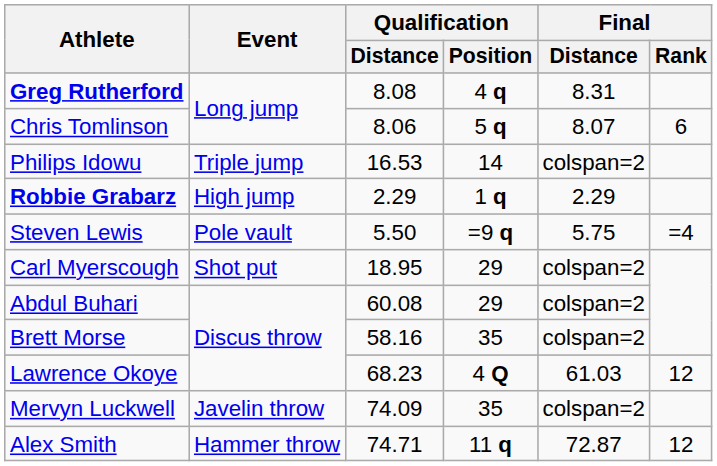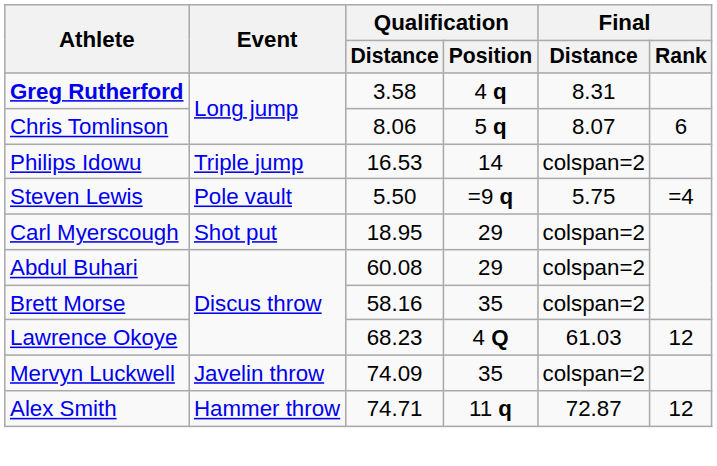Greg Rutherford | Qualification / Distance: 8.08 -> 3.58
- row: Robbie Grabarz | High jump | 2.29 | 1 q | 2.29
